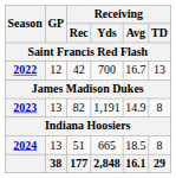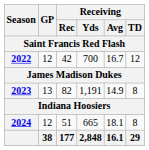2022 | Receiving / TD: 13 -> 12
2024 | GP: 13 -> 12
2024 | Receiving / Avg: 18.5 -> 18.1
